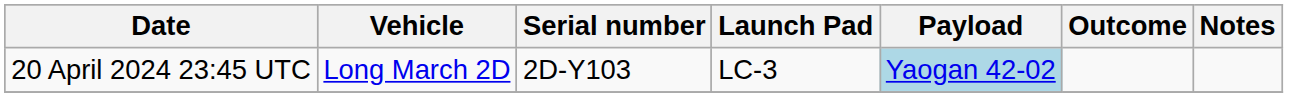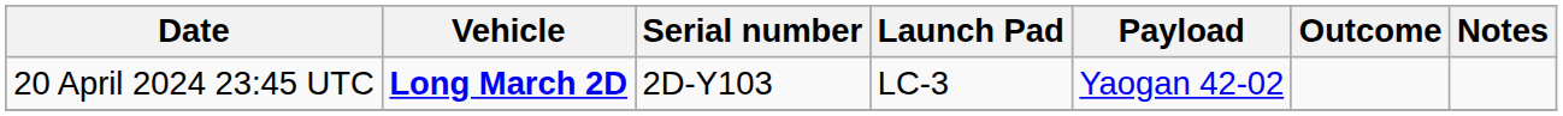20 April 2024 23:45 UTC | Vehicle: normal -> bold
20 April 2024 23:45 UTC | Payload: lightblue background -> no background
